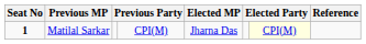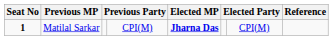Matilal Sarkar | Elected MP: normal -> bold
Matilal Sarkar | column 7: lightyellow background -> no background
